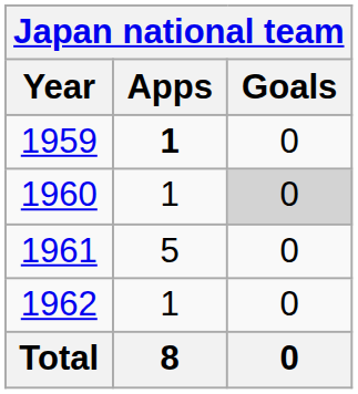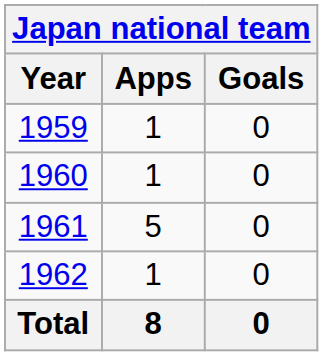1959 | Apps: bold -> normal
1960 | Goals: lightgrey background -> no background
